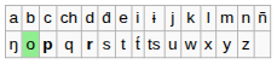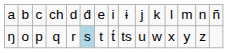ŋ | column 2: lightgreen background -> no background
ŋ | column 3: bold -> normal
ŋ | column 5: bold -> normal
ŋ | column 6: no background -> lightblue background
